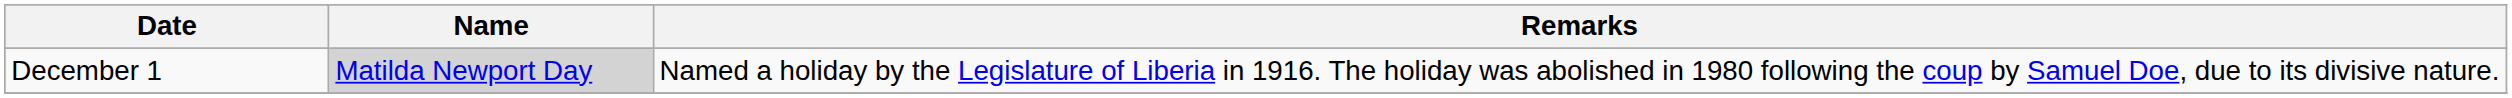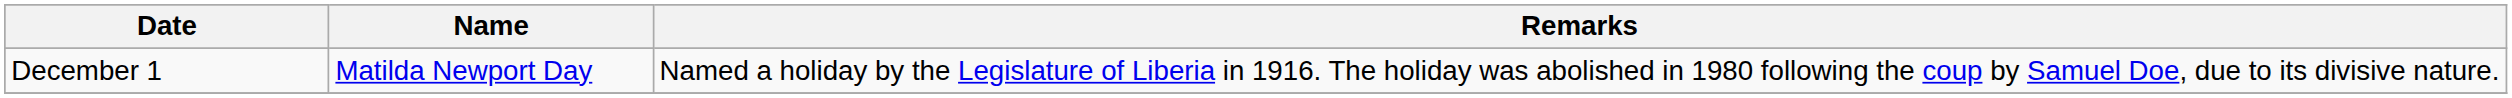December 1 | Name: lightgrey background -> no background
